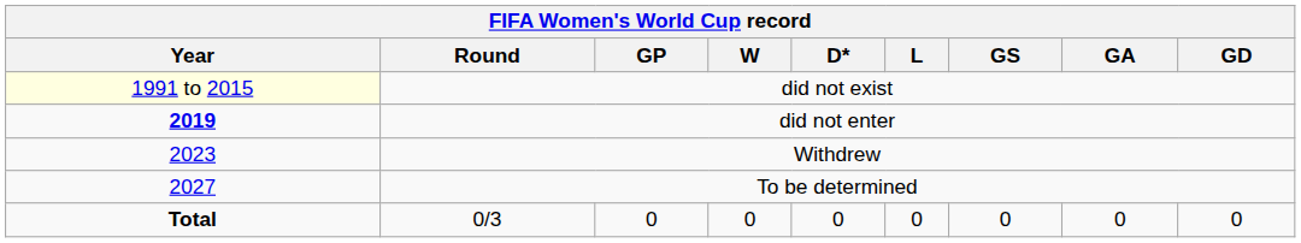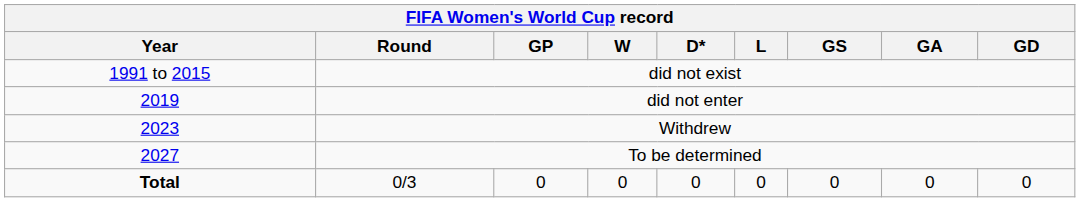did not exist | Year: lightyellow background -> no background
did not enter | Year: bold -> normal
